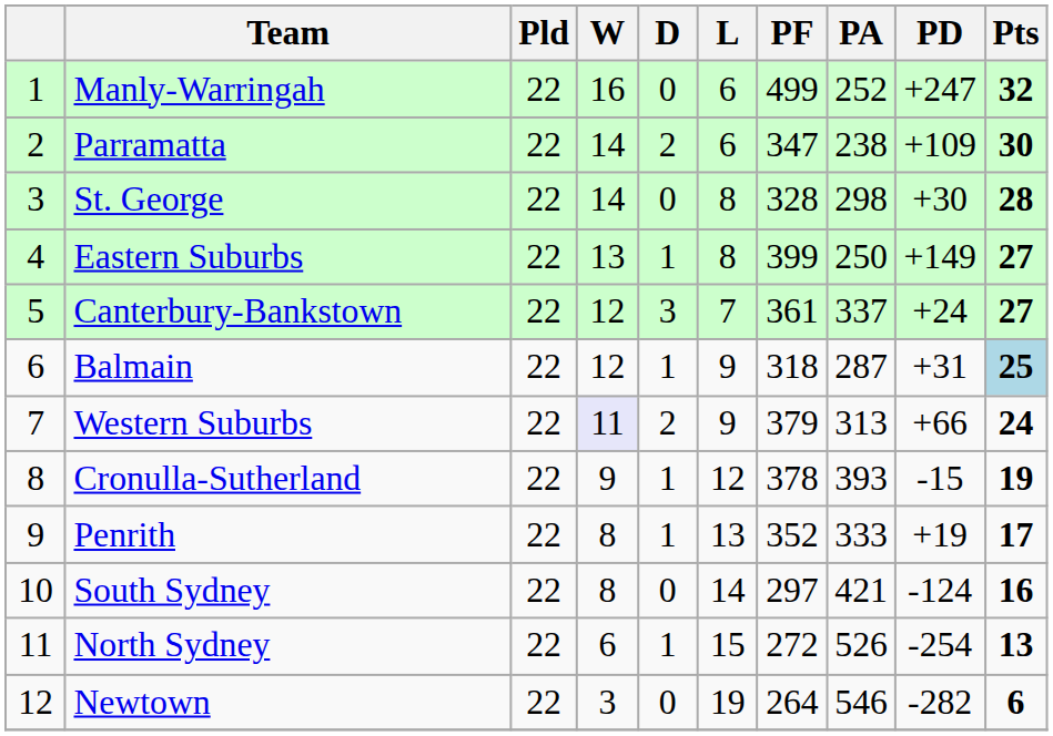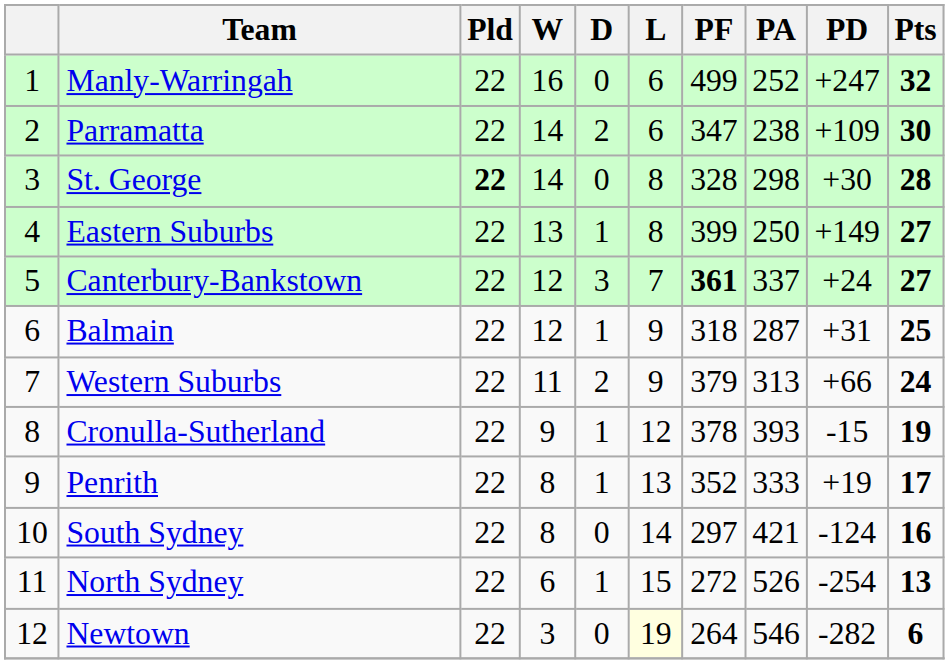St. George | Pld: normal -> bold
Canterbury-Bankstown | PF: normal -> bold
Balmain | Pts: lightblue background -> no background
Western Suburbs | W: lavender background -> no background
Newtown | L: no background -> lightyellow background
